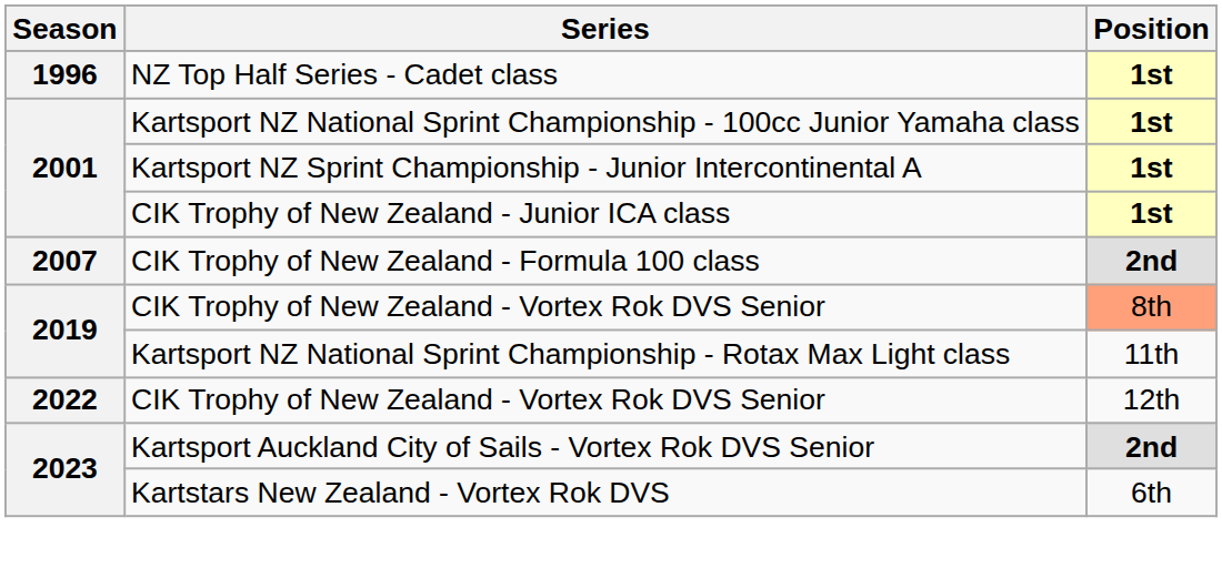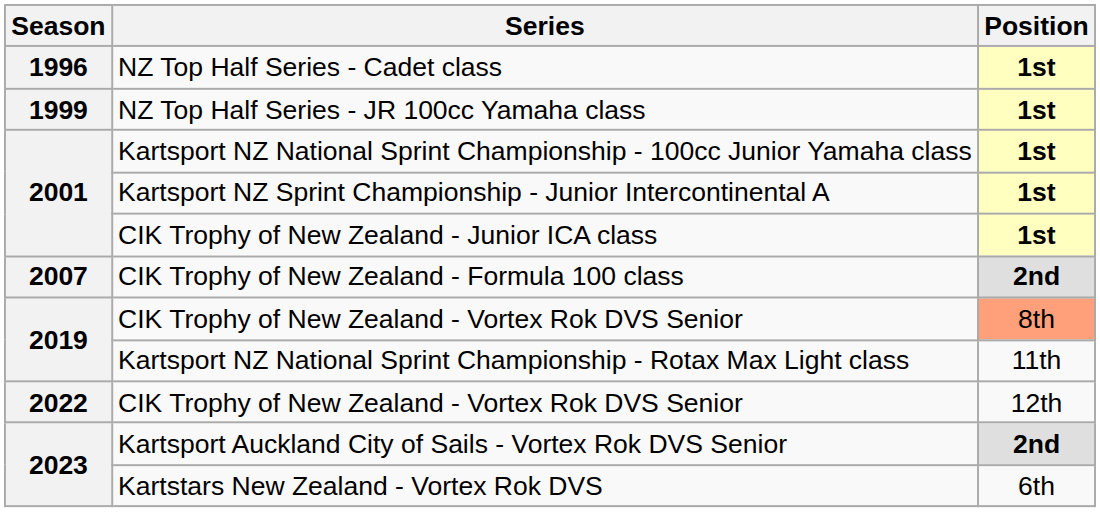+ row: 1999 | NZ Top Half Series - JR 100cc Yamaha class | 1st
